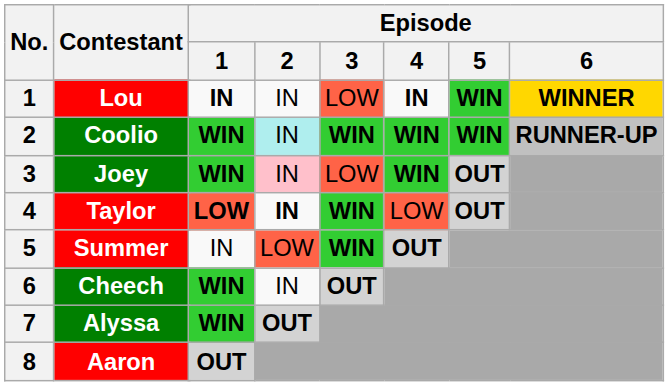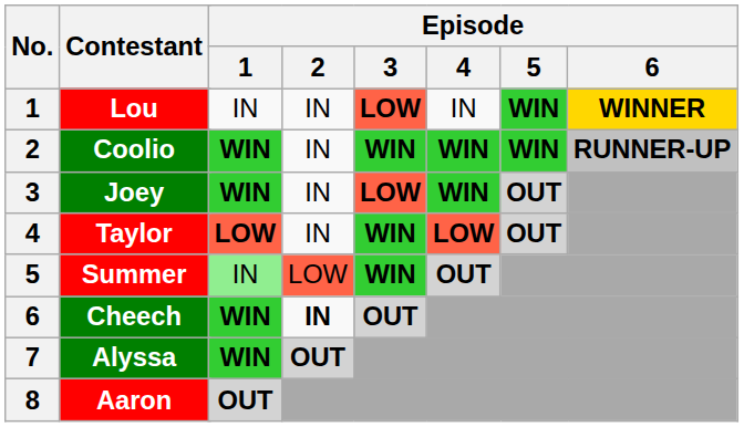Lou | Episode / 1: bold -> normal
Lou | Episode / 3: normal -> bold
Lou | Episode / 4: bold -> normal
Coolio | Episode / 2: paleturquoise background -> no background
Joey | Episode / 2: pink background -> no background
Joey | Episode / 3: normal -> bold
Taylor | Episode / 2: bold -> normal
Taylor | Episode / 4: normal -> bold
Summer | Episode / 1: no background -> lightgreen background
Cheech | Episode / 2: normal -> bold
